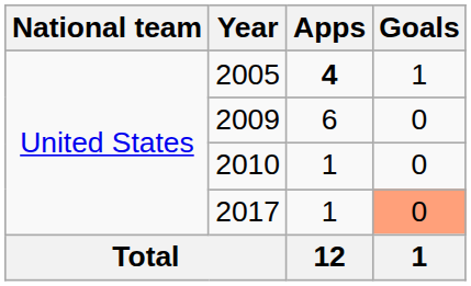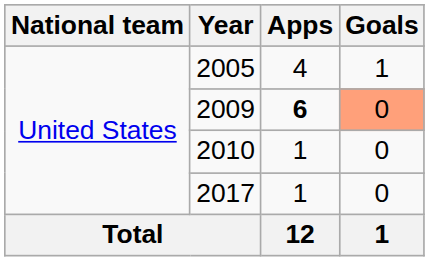2005 | Apps: bold -> normal
2009 | Apps: normal -> bold
2009 | Goals: no background -> lightsalmon background
2017 | Goals: lightsalmon background -> no background
